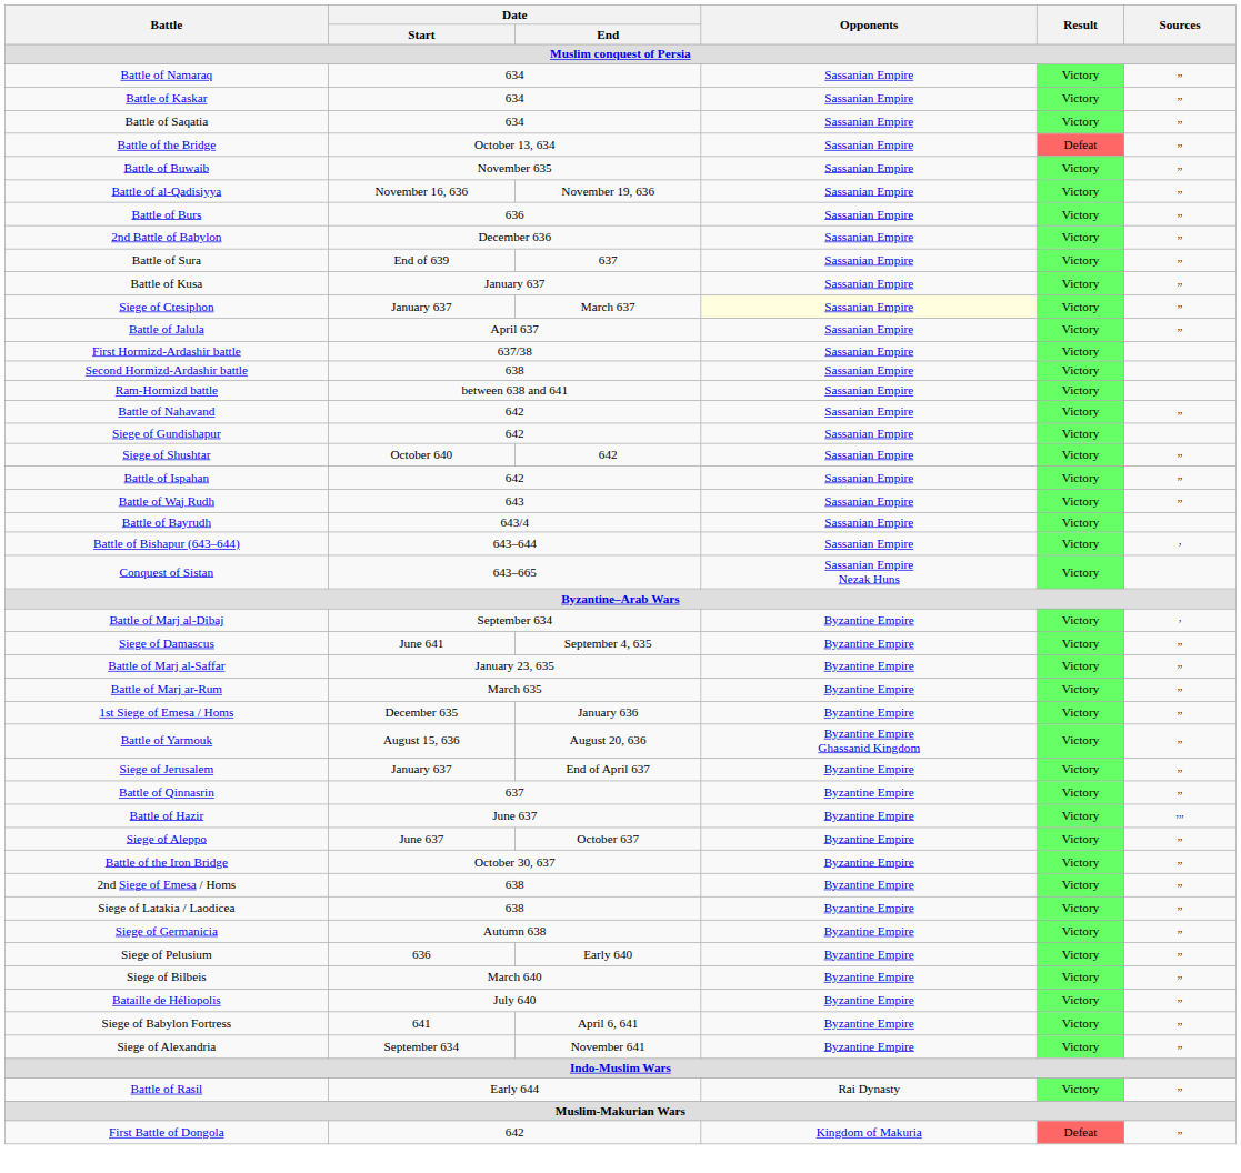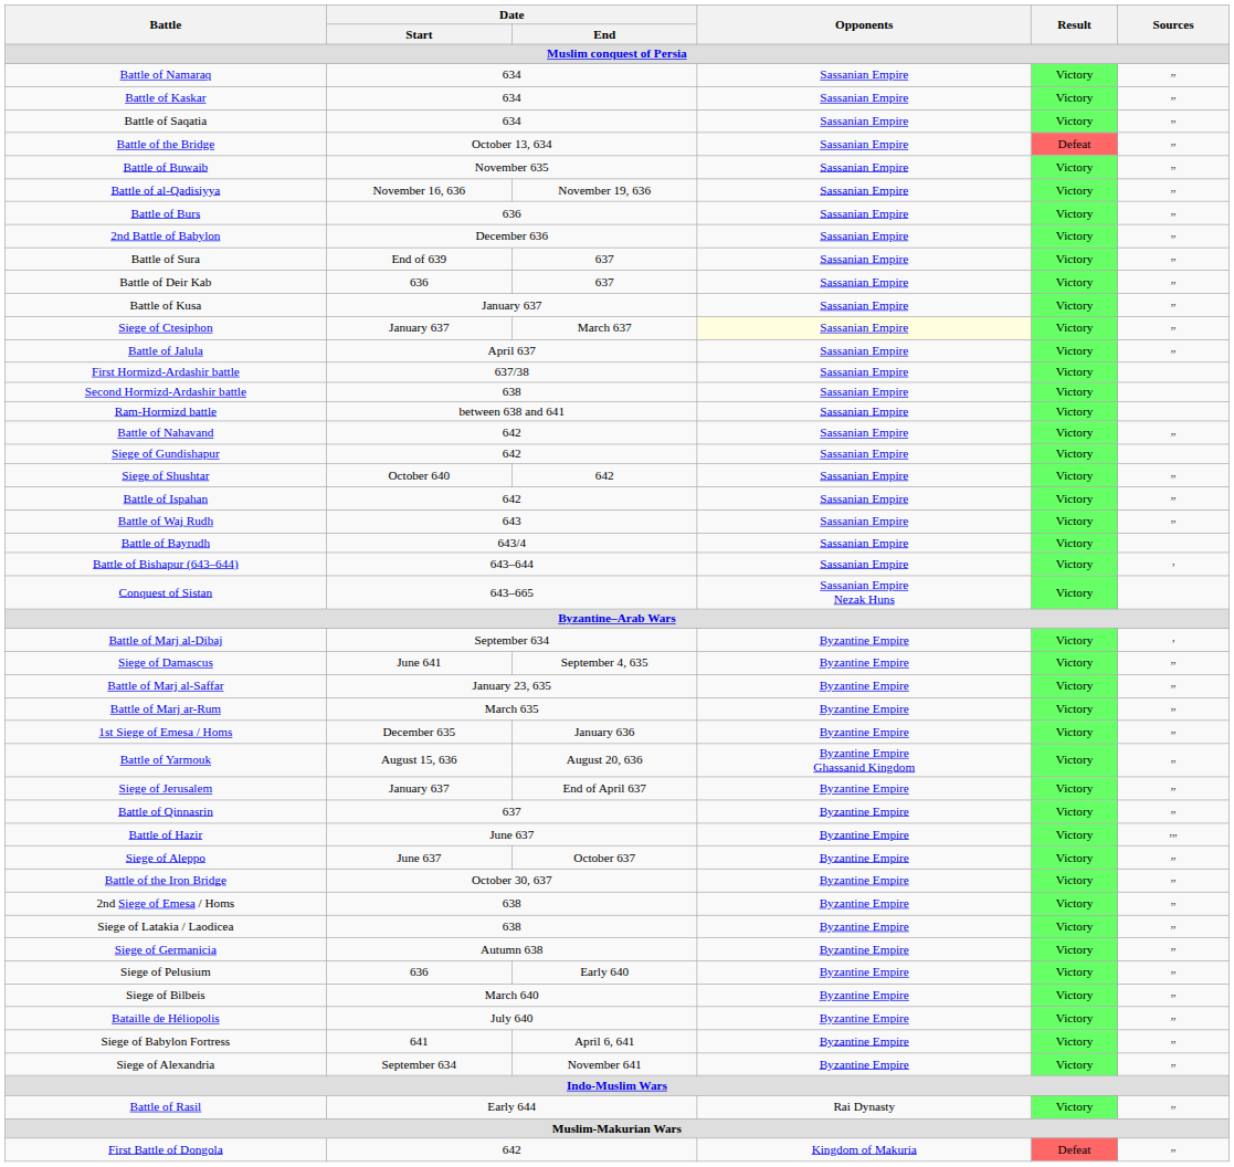+ row: Battle of Deir Kab | 636 | 637 | Sassanian Empire | Victory | ,,
